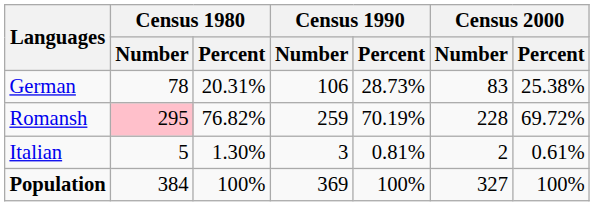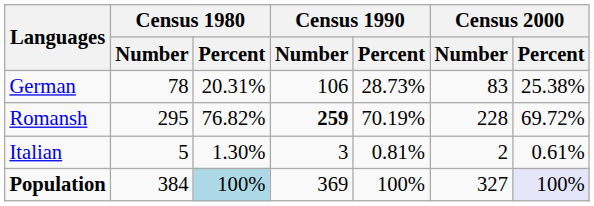Romansh | Census 1980 / Number: pink background -> no background
Romansh | Census 1990 / Number: normal -> bold
Population | Census 1980 / Percent: no background -> lightblue background
Population | Census 2000 / Percent: no background -> lavender background
